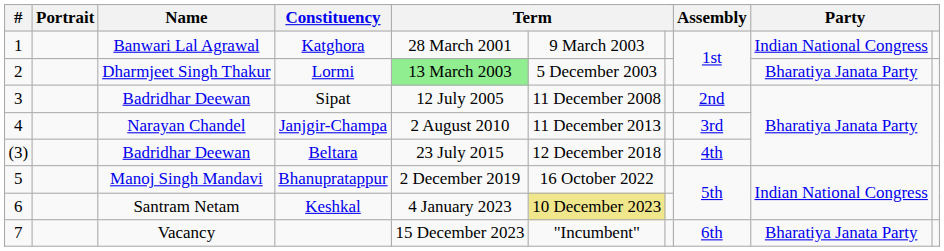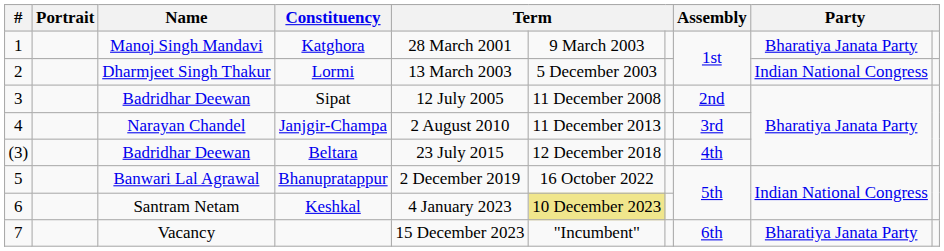Katghora | Name: Banwari Lal Agrawal -> Manoj Singh Mandavi
Katghora | column 9: Indian National Congress -> Bharatiya Janata Party
Lormi | column 5: lightgreen background -> no background
Lormi | column 9: Bharatiya Janata Party -> Indian National Congress
Bhanupratappur | Name: Manoj Singh Mandavi -> Banwari Lal Agrawal
